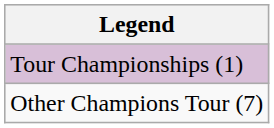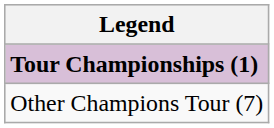row 2 | column 1: normal -> bold
